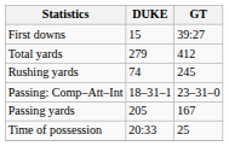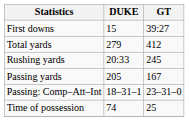Rushing yards | DUKE: 74 -> 20:33
rows swapped: Passing yards <-> Passing: Comp–Att–Int
Time of possession | DUKE: 20:33 -> 74
